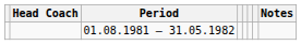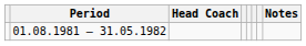columns swapped: Head Coach <-> Period
